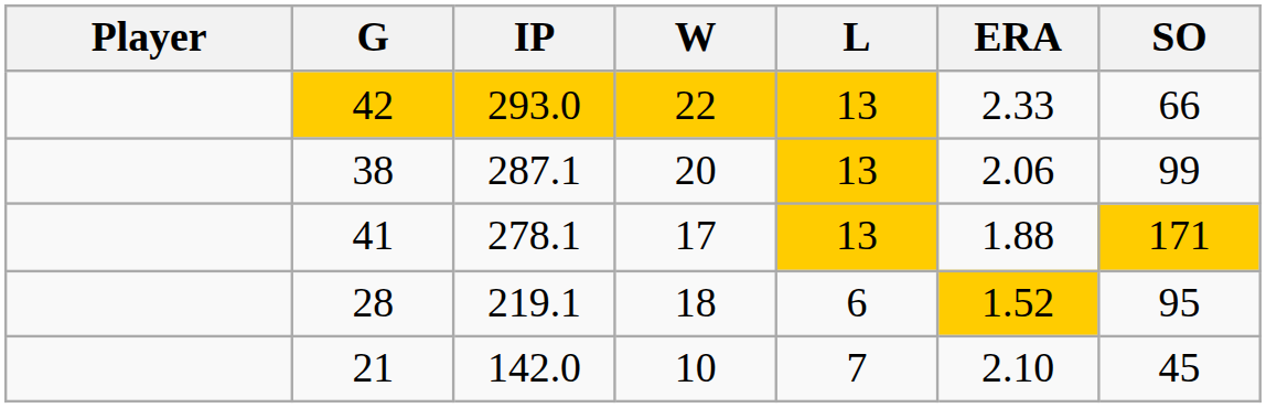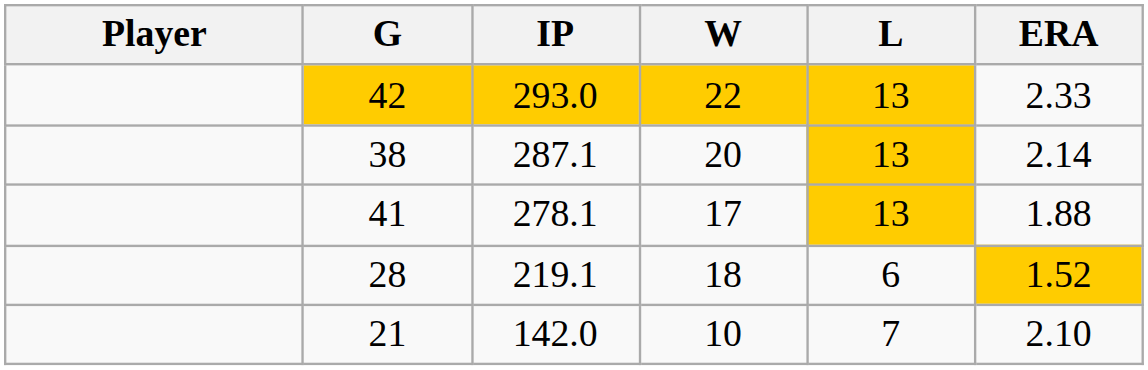- column: SO | 66 | 99 | 171 | 95 | 45
38 | ERA: 2.06 -> 2.14
